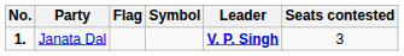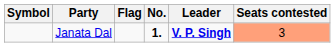columns swapped: No. <-> Symbol
Janata Dal | Seats contested: no background -> lightsalmon background
